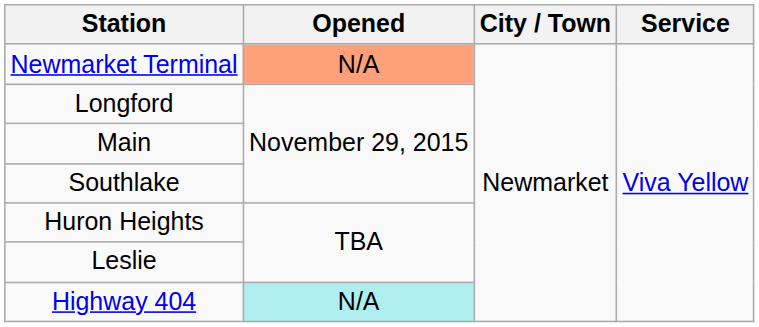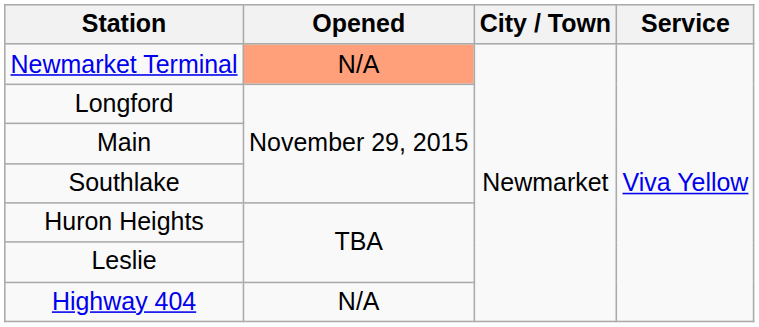Highway 404 | Opened: paleturquoise background -> no background
